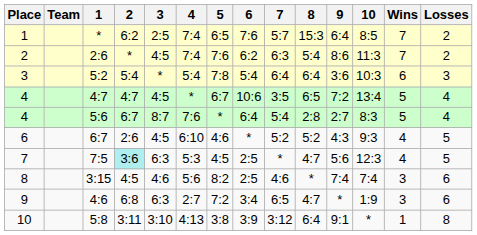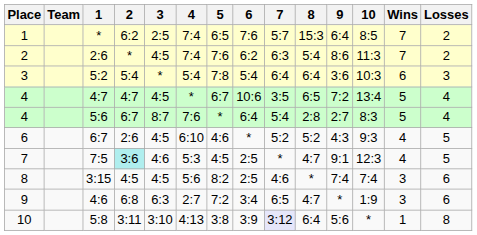7:5 | 3: 6:3 -> 4:6
7:5 | 9: 5:6 -> 9:1
3:15 | 3: 4:6 -> 4:5
5:8 | 7: no background -> lavender background
5:8 | 9: 9:1 -> 5:6
